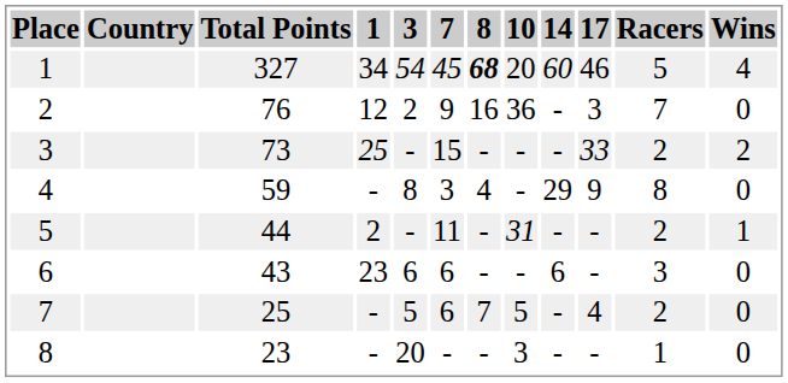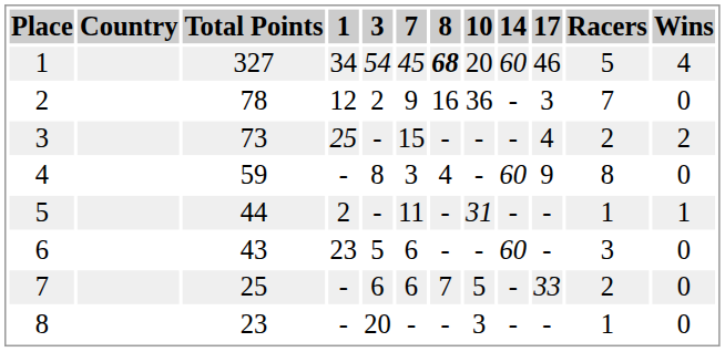row 3 | Total Points: 76 -> 78
row 4 | 17: 33 -> 4
row 5 | 14: 29 -> 60
row 6 | Racers: 2 -> 1
row 7 | 3: 6 -> 5
row 7 | 14: 6 -> 60
row 8 | 3: 5 -> 6
row 8 | 17: 4 -> 33
